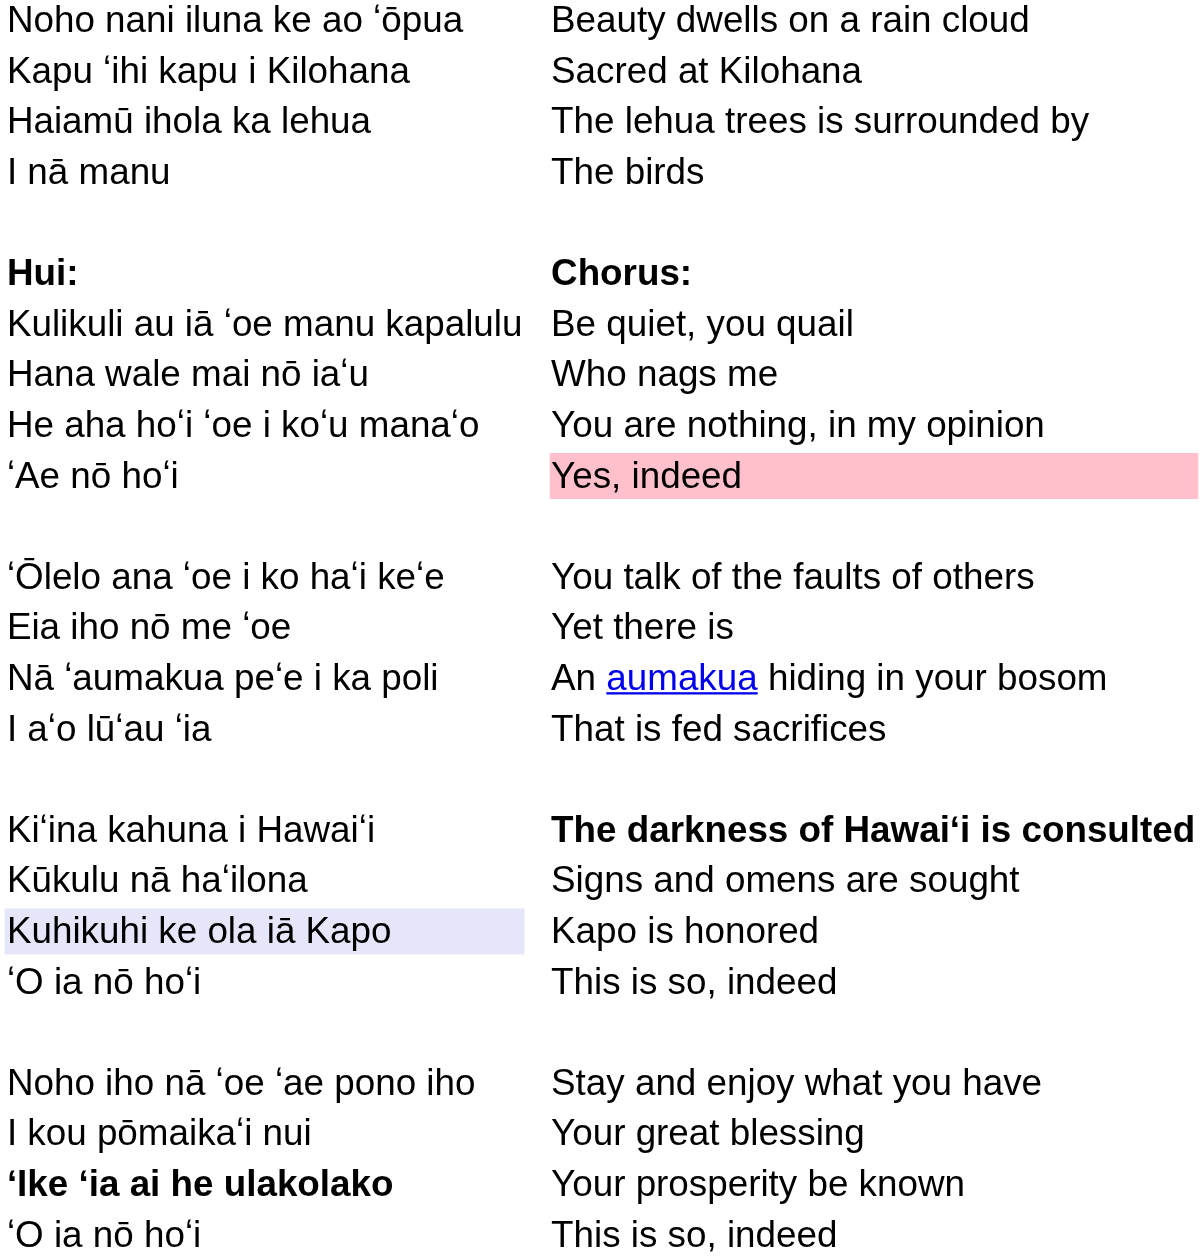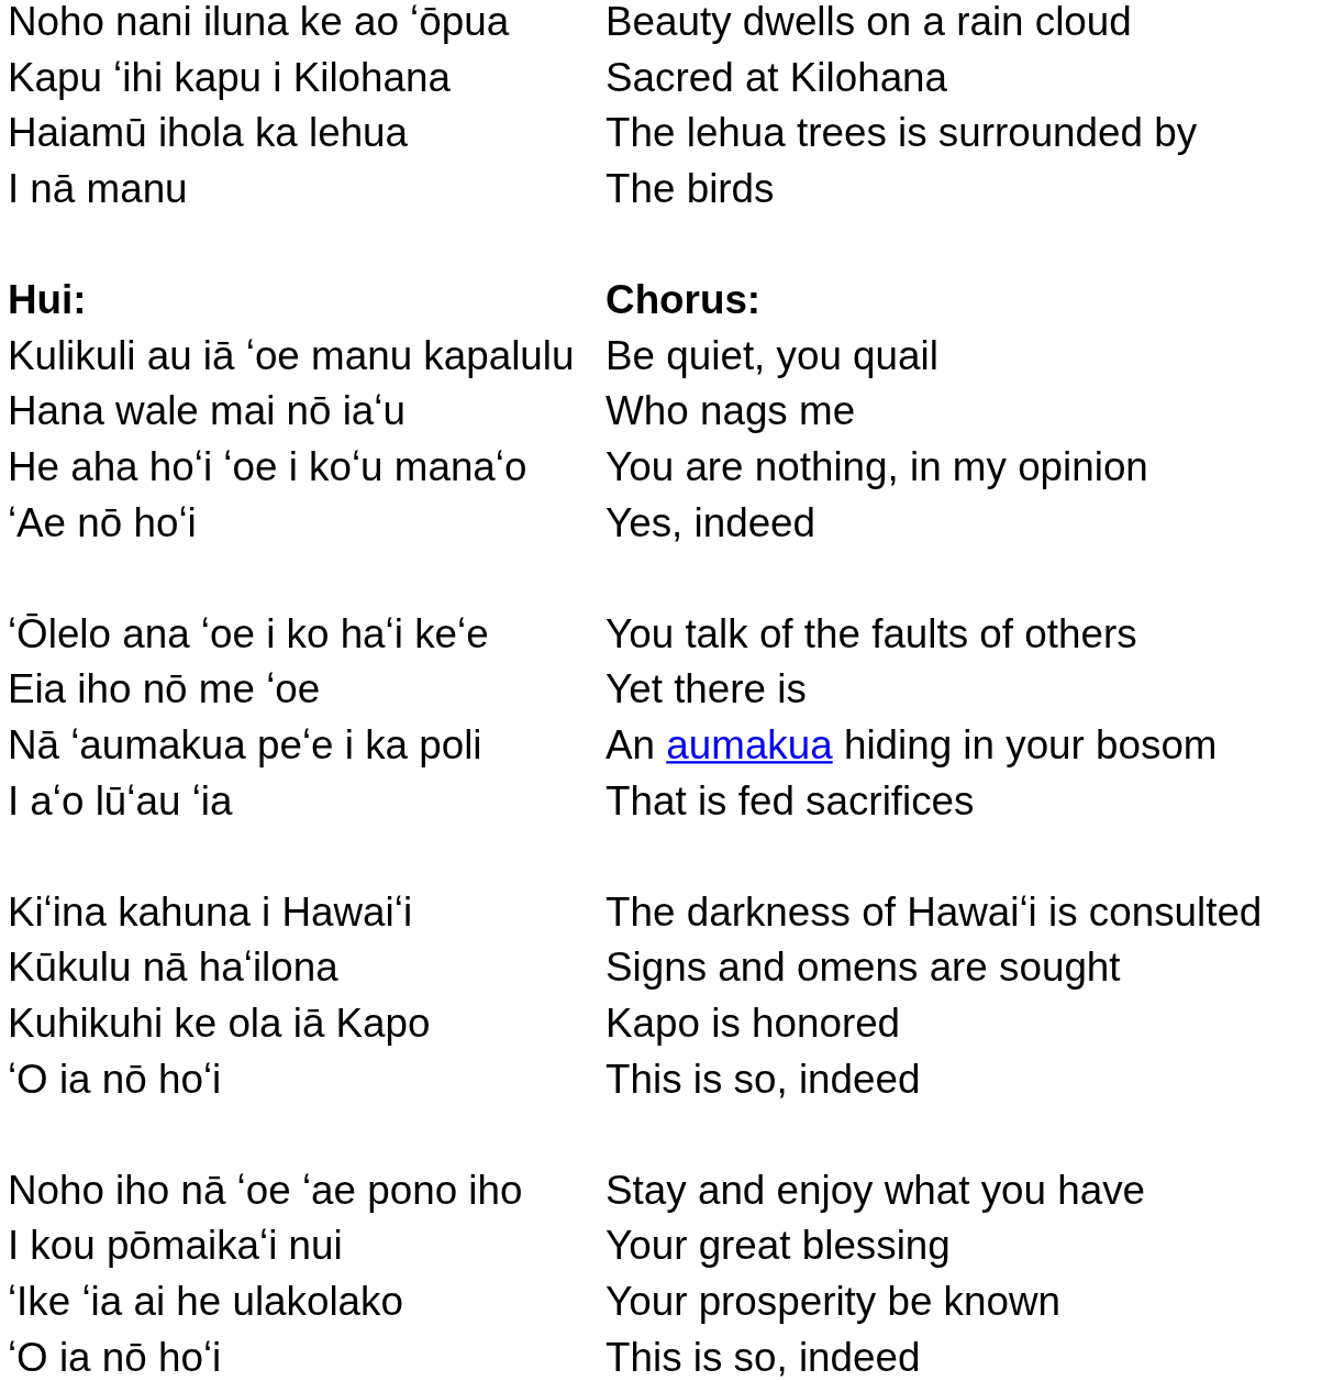ʻAe nō hoʻi | column 2: pink background -> no background
Kiʻina kahuna i Hawaiʻi | column 2: bold -> normal
Kuhikuhi ke ola iā Kapo | column 1: lavender background -> no background
ʻIke ʻia ai he ulakolako | column 1: bold -> normal
